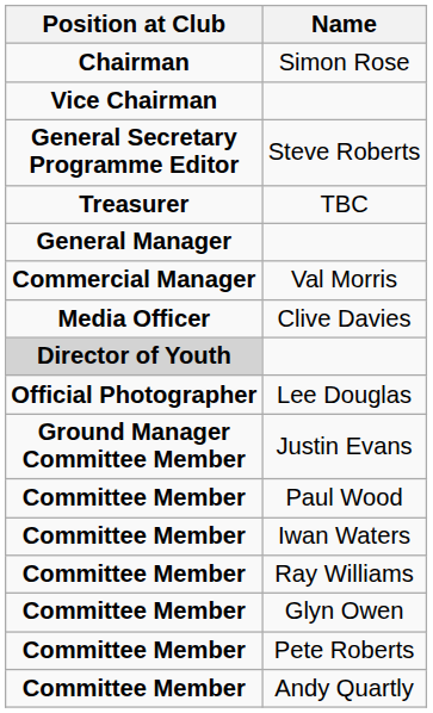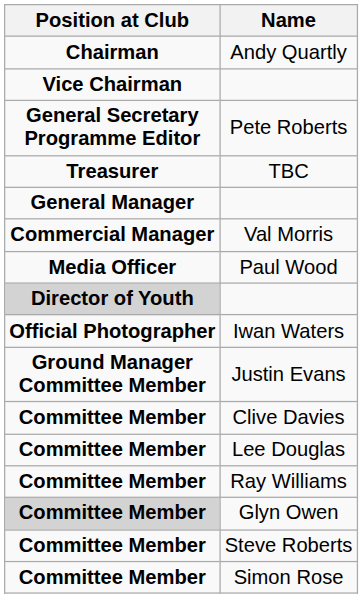row 2 | Name: Simon Rose -> Andy Quartly
row 4 | Name: Steve Roberts -> Pete Roberts
row 8 | Name: Clive Davies -> Paul Wood
row 10 | Name: Lee Douglas -> Iwan Waters
row 12 | Name: Paul Wood -> Clive Davies
row 13 | Name: Iwan Waters -> Lee Douglas
row 15 | Position at Club: no background -> lightgrey background
row 16 | Name: Pete Roberts -> Steve Roberts
row 17 | Name: Andy Quartly -> Simon Rose
